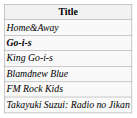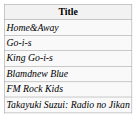row 3 | column 1: bold -> normal
